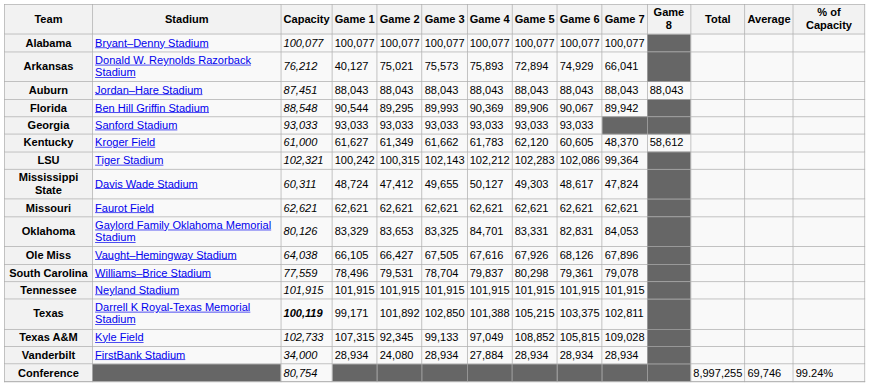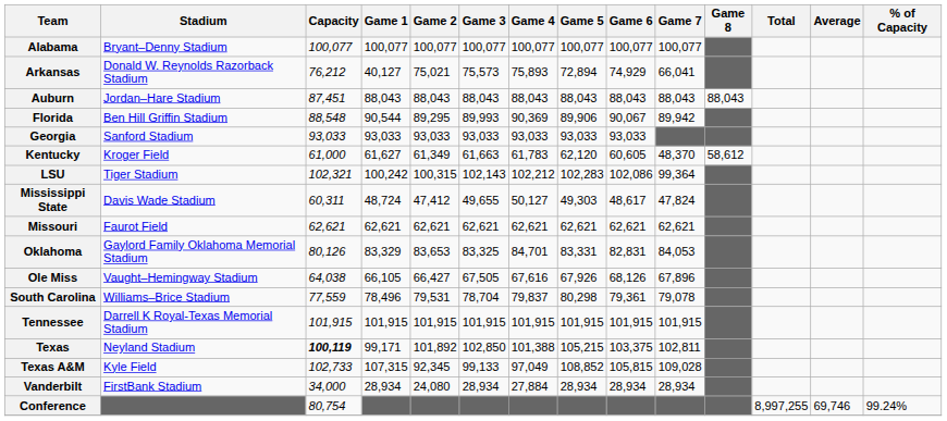Kentucky | Game 3: 61,662 -> 61,663
Tennessee | Stadium: Neyland Stadium -> Darrell K Royal-Texas Memorial Stadium
Texas | Stadium: Darrell K Royal-Texas Memorial Stadium -> Neyland Stadium
